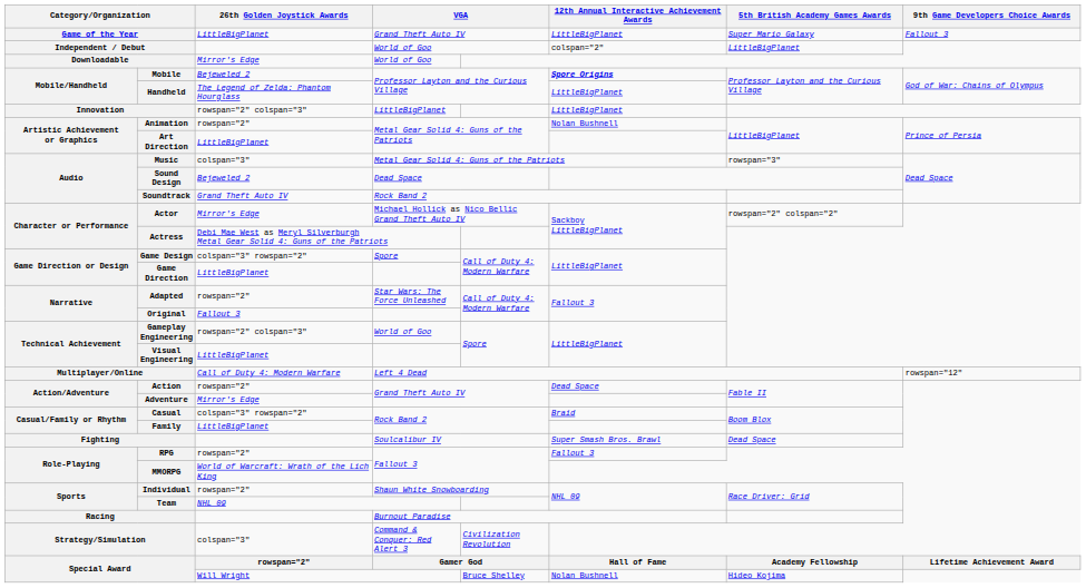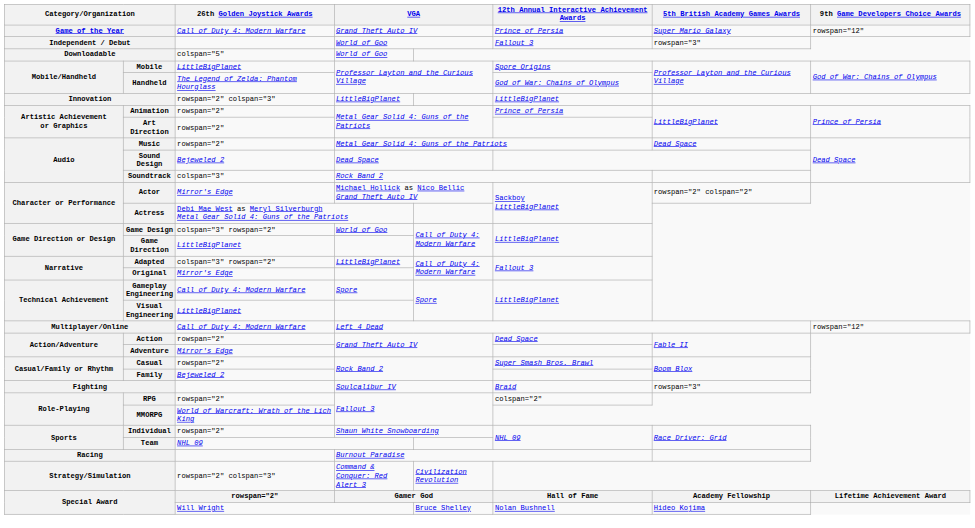Game of the Year | 26th Golden Joystick Awards: LittleBigPlanet -> Call of Duty 4: Modern Warfare
Game of the Year | 12th Annual Interactive Achievement Awards: LittleBigPlanet -> Prince of Persia
Game of the Year | 9th Game Developers Choice Awards: Fallout 3 -> rowspan="12"
Independent / Debut | 12th Annual Interactive Achievement Awards: colspan="2" -> Fallout 3
Independent / Debut | 5th British Academy Games Awards: LittleBigPlanet -> rowspan="3"
Downloadable | 26th Golden Joystick Awards: Mirror's Edge -> colspan="5"
Mobile | 26th Golden Joystick Awards: Bejeweled 2 -> LittleBigPlanet
Mobile | 12th Annual Interactive Achievement Awards: bold -> normal
Handheld | 12th Annual Interactive Achievement Awards: LittleBigPlanet -> God of War: Chains of Olympus
Animation | 12th Annual Interactive Achievement Awards: Nolan Bushnell -> Prince of Persia
Art Direction | 26th Golden Joystick Awards: LittleBigPlanet -> rowspan="2"
Music | 26th Golden Joystick Awards: colspan="3" -> rowspan="2"
Music | 5th British Academy Games Awards: rowspan="3" -> Dead Space
Soundtrack | 26th Golden Joystick Awards: Grand Theft Auto IV -> colspan="3"
Game Design | column 4: Spore -> World of Goo
Adapted | 26th Golden Joystick Awards: rowspan="2" -> colspan="3" rowspan="2"
Adapted | column 4: Star Wars: The Force Unleashed -> LittleBigPlanet
Original | 26th Golden Joystick Awards: Fallout 3 -> Mirror's Edge
Gameplay Engineering | 26th Golden Joystick Awards: rowspan="2" colspan="3" -> Call of Duty 4: Modern Warfare
Gameplay Engineering | column 4: World of Goo -> Spore
Casual | 26th Golden Joystick Awards: colspan="3" rowspan="2" -> rowspan="2"
Casual | 12th Annual Interactive Achievement Awards: Braid -> Super Smash Bros. Brawl
Family | 26th Golden Joystick Awards: LittleBigPlanet -> Bejeweled 2
Fighting | 12th Annual Interactive Achievement Awards: Super Smash Bros. Brawl -> Braid
Fighting | 5th British Academy Games Awards: Dead Space -> rowspan="3"
RPG | 12th Annual Interactive Achievement Awards: Fallout 3 -> colspan="2"
Strategy/Simulation | 26th Golden Joystick Awards: colspan="3" -> rowspan="2" colspan="3"
